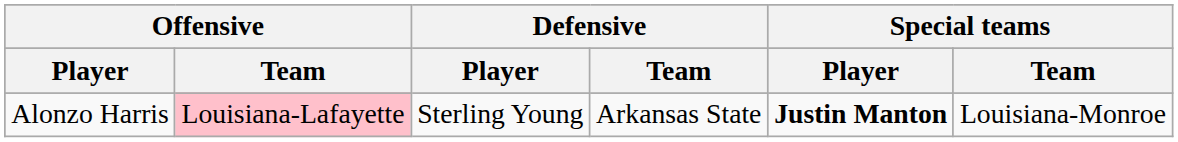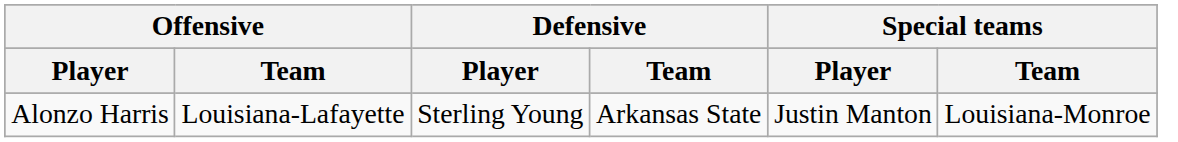Alonzo Harris | Offensive / Team: pink background -> no background
Alonzo Harris | Special teams / Player: bold -> normal
